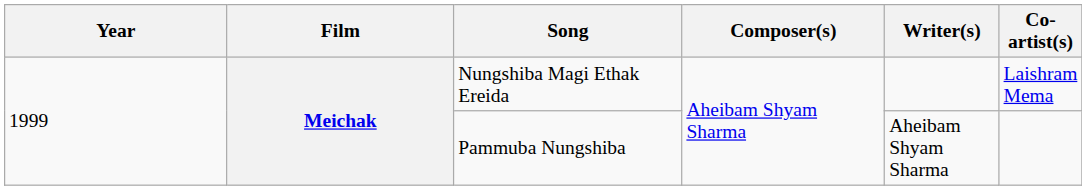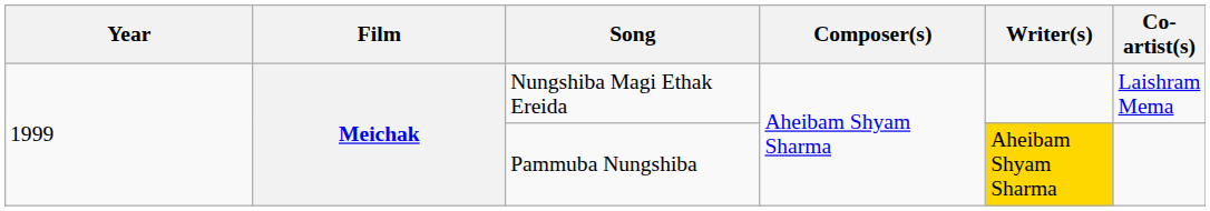Pammuba Nungshiba | Writer(s): no background -> gold background
